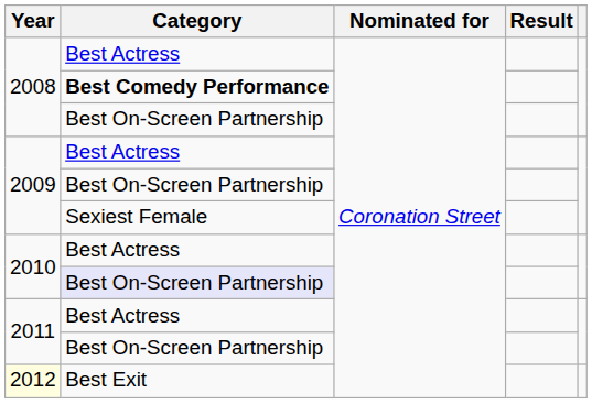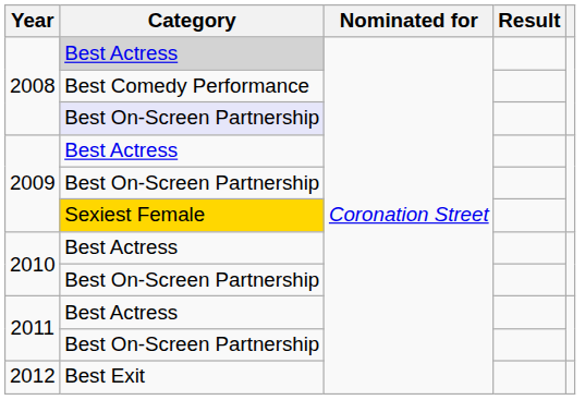2008 / Best Actress | Category: no background -> lightgrey background
2008 / Best Comedy Performance | Category: bold -> normal
2008 / Best On-Screen Partnership | Category: no background -> lavender background
2009 / Sexiest Female | Category: no background -> gold background
2010 / Best On-Screen Partnership | Category: lavender background -> no background
2012 | Year: lightyellow background -> no background
